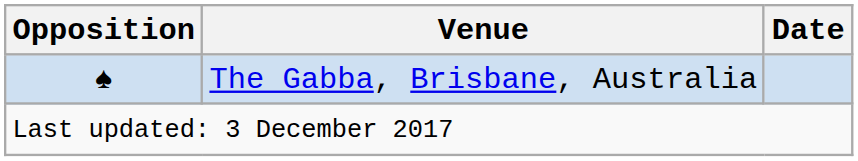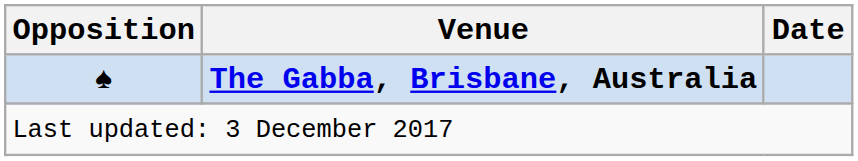♠ | Venue: normal -> bold
